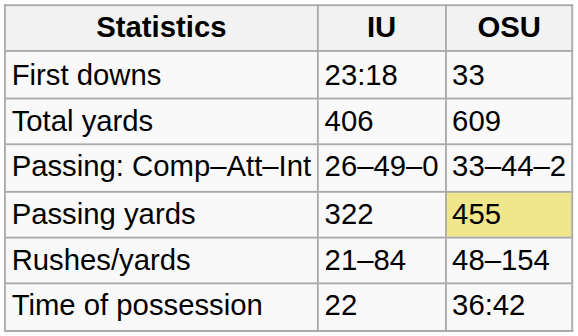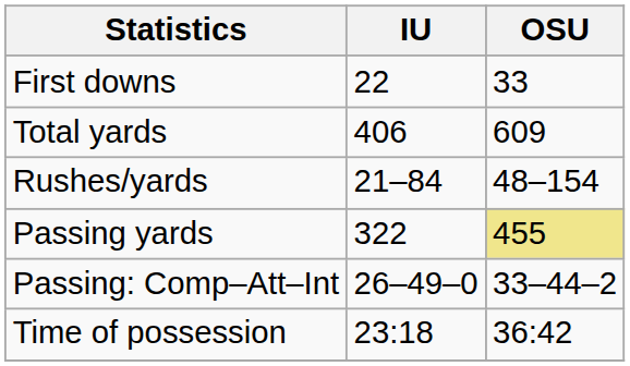First downs | IU: 23:18 -> 22
rows swapped: Rushes/yards <-> Passing: Comp–Att–Int
Time of possession | IU: 22 -> 23:18
